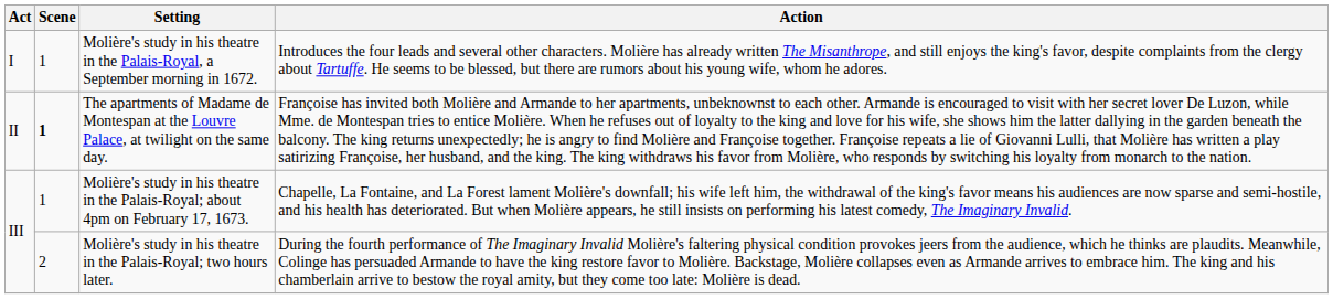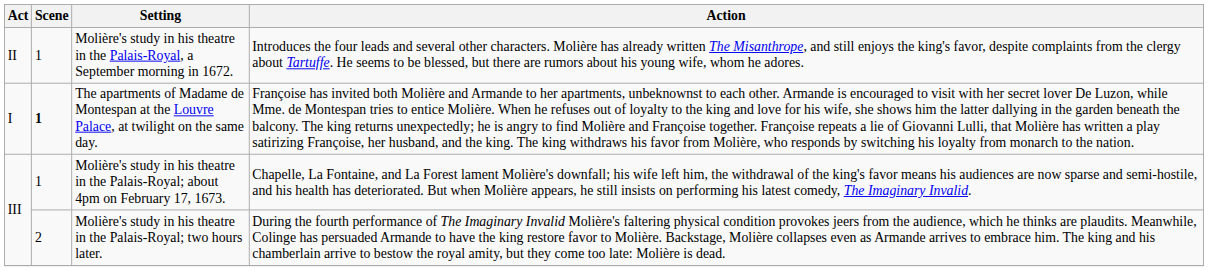row 2 | Act: I -> II
row 3 | Act: II -> I
